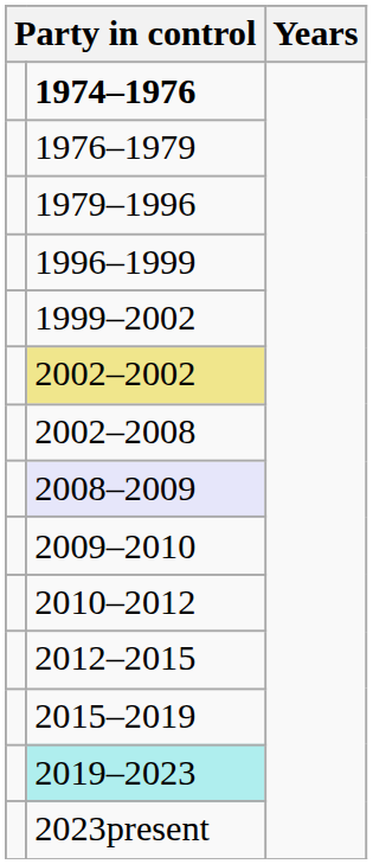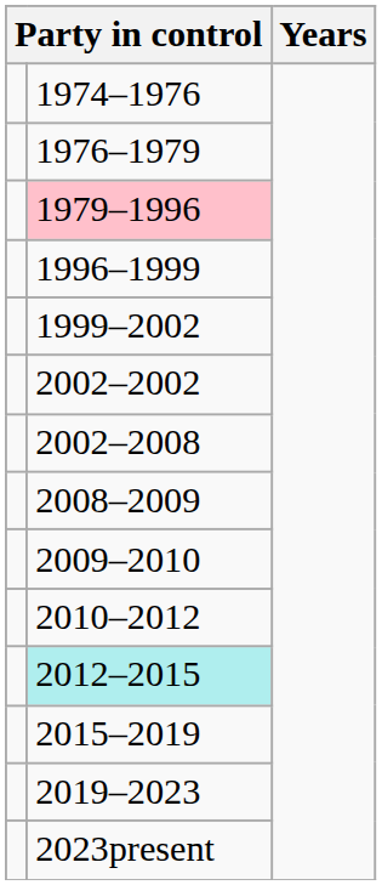1974–1976 | column 2: bold -> normal
1979–1996 | column 2: no background -> pink background
2002–2002 | column 2: khaki background -> no background
2008–2009 | column 2: lavender background -> no background
2012–2015 | column 2: no background -> paleturquoise background
2019–2023 | column 2: paleturquoise background -> no background
